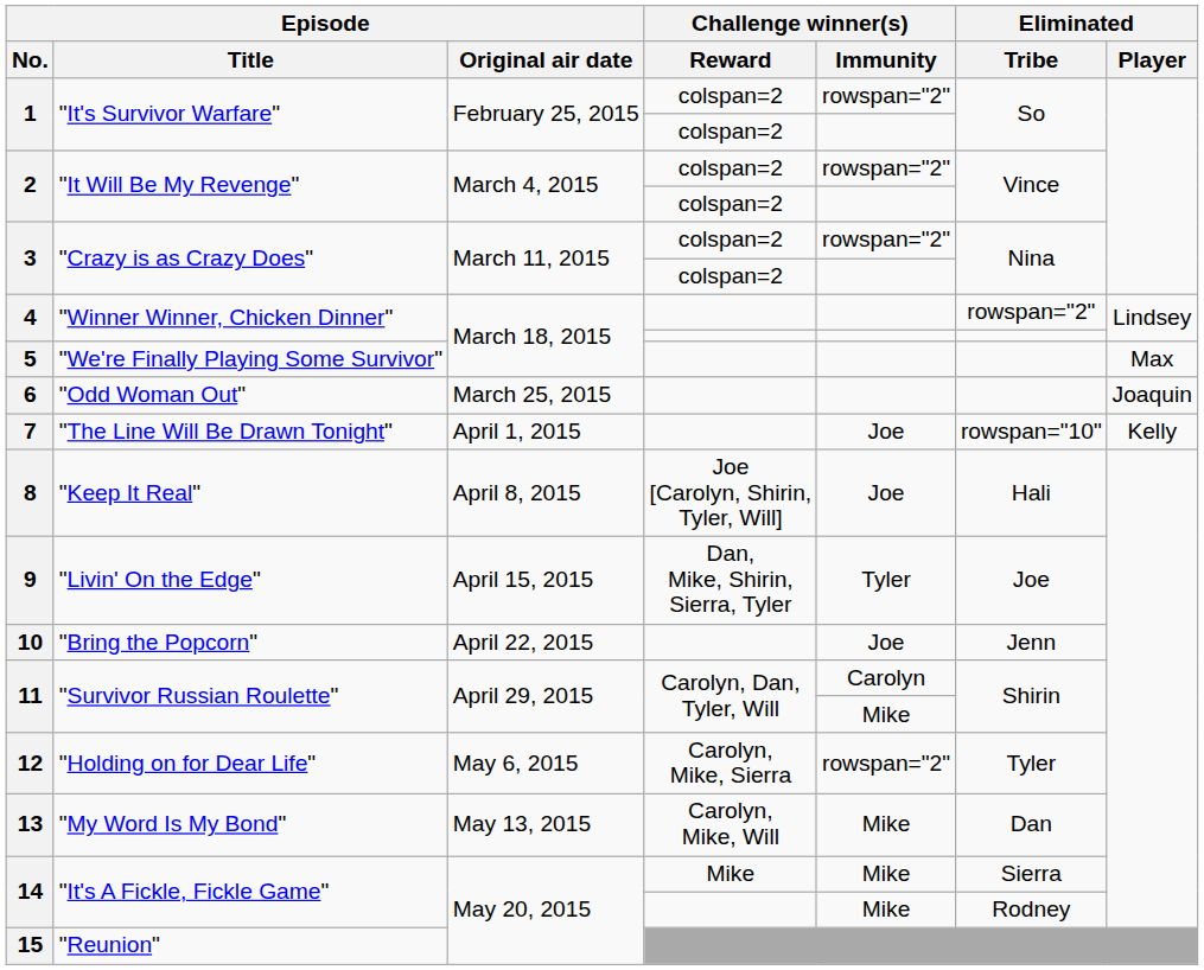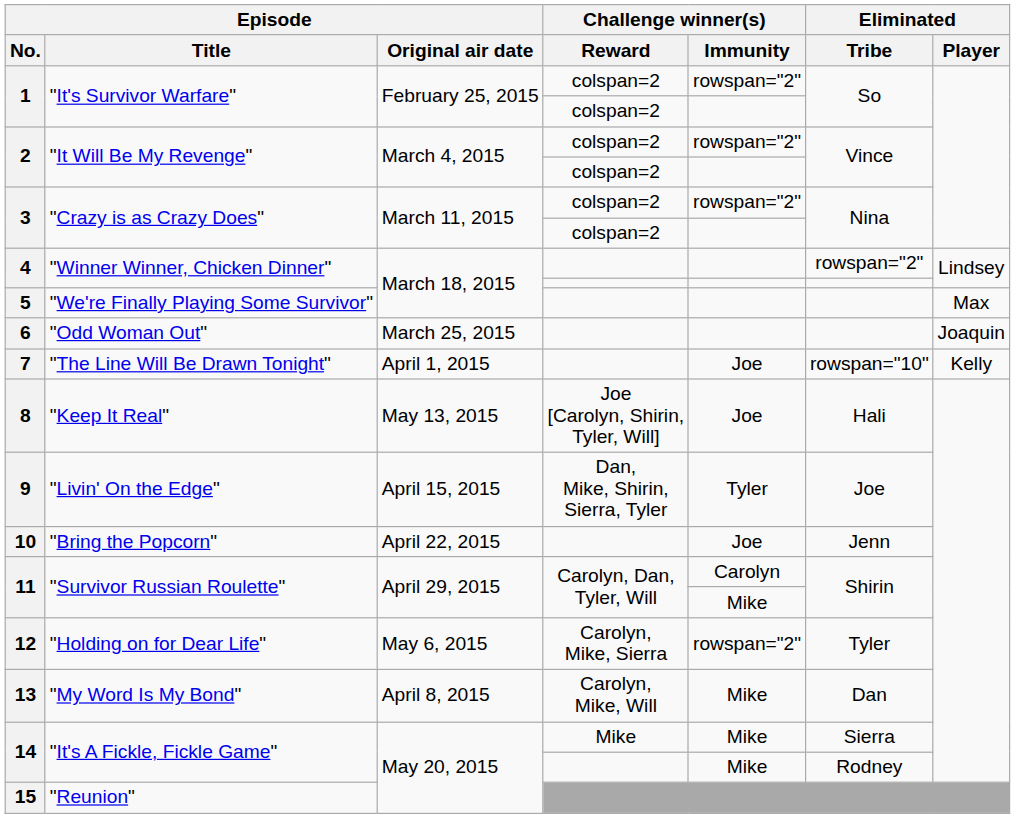8 | Episode / Original air date: April 8, 2015 -> May 13, 2015
13 | Episode / Original air date: May 13, 2015 -> April 8, 2015
